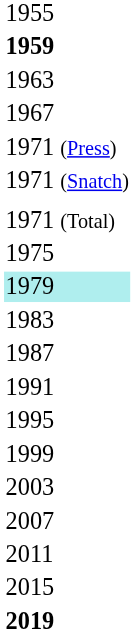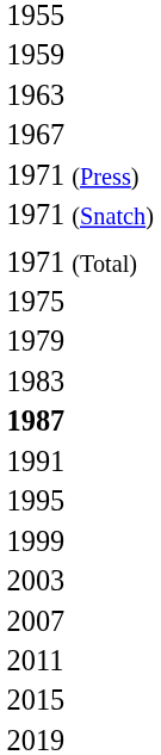1959 | column 1: bold -> normal
1979 | column 1: paleturquoise background -> no background
1987 | column 1: normal -> bold
2019 | column 1: bold -> normal
